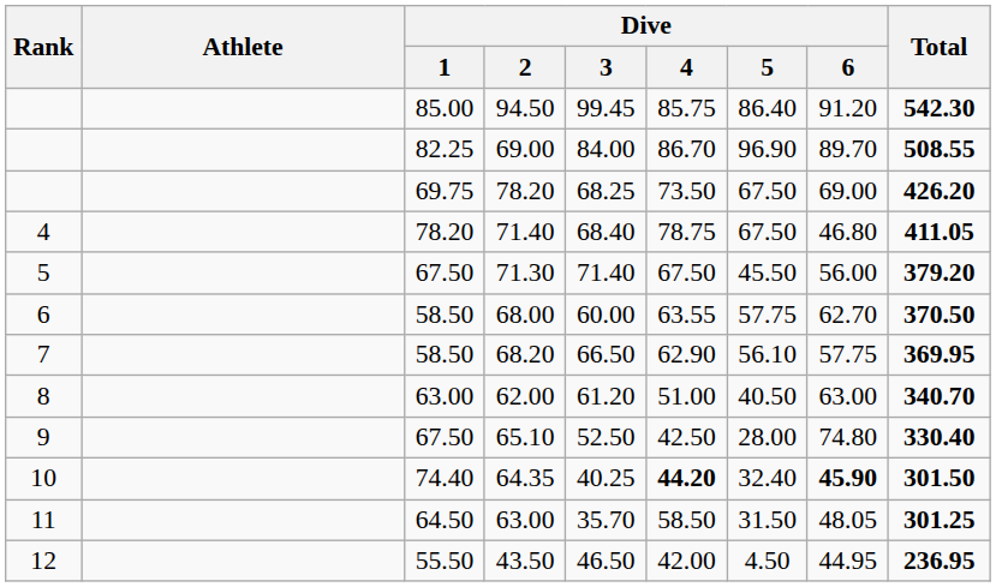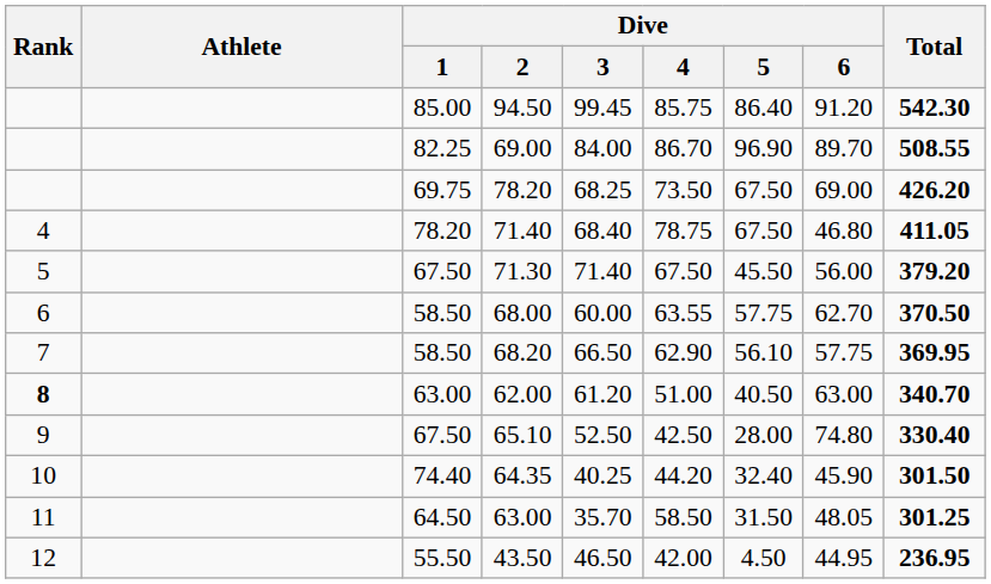62.00 | Rank: normal -> bold
64.35 | Dive / 4: bold -> normal
64.35 | Dive / 6: bold -> normal
